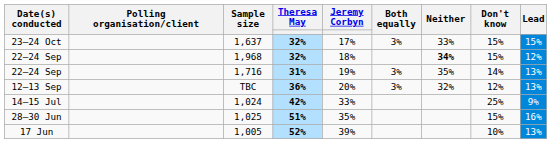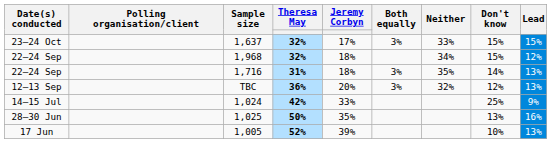1,968 | Neither: bold -> normal
1,716 | Jeremy Corbyn: 19% -> 18%
1,025 | Theresa May: 51% -> 50%
1,025 | Don't know: 15% -> 13%
